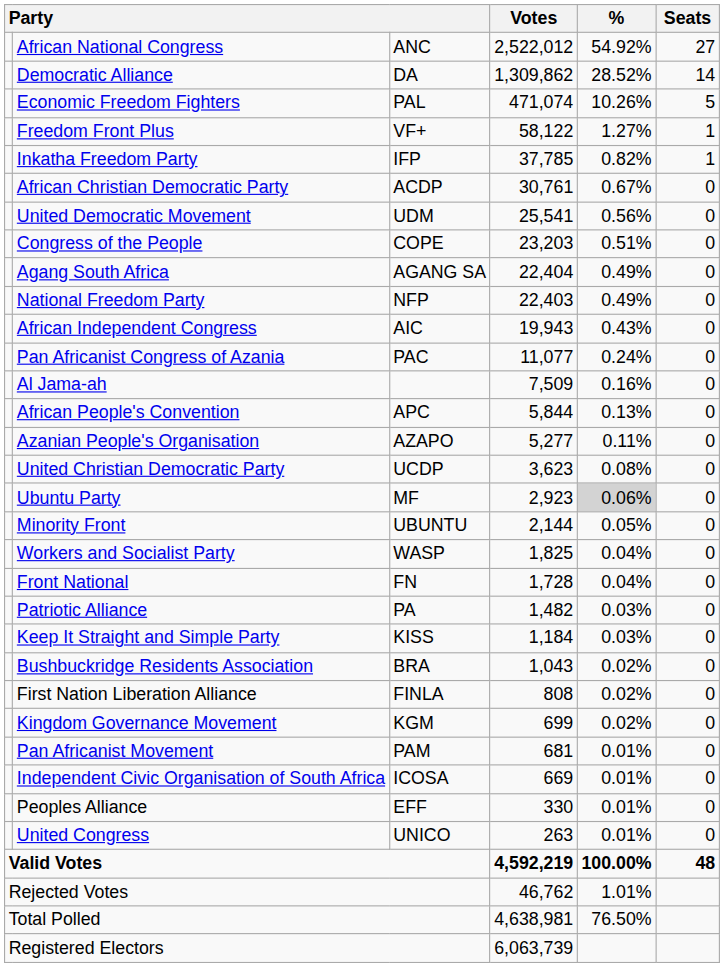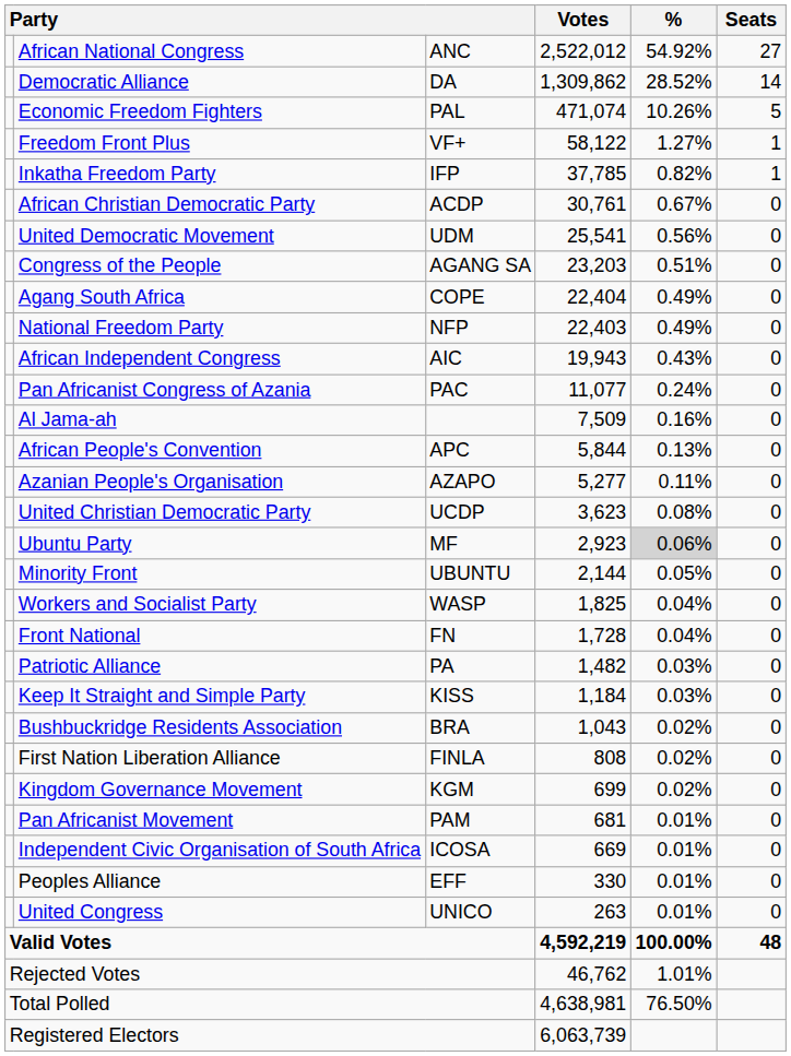Congress of the People | column 3: COPE -> AGANG SA
Agang South Africa | column 3: AGANG SA -> COPE
